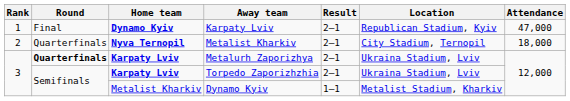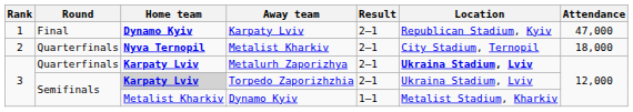Metalurh Zaporizhya | Round: bold -> normal
Metalurh Zaporizhya | Location: normal -> bold
Torpedo Zaporizhzhia | Home team: no background -> lightgrey background
